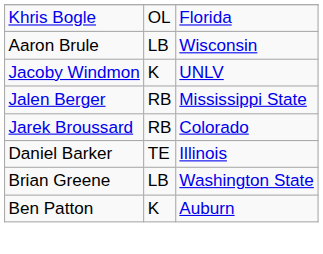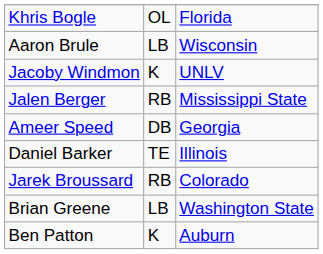+ row: Ameer Speed | DB | Georgia
rows swapped: Jarek Broussard <-> Daniel Barker
